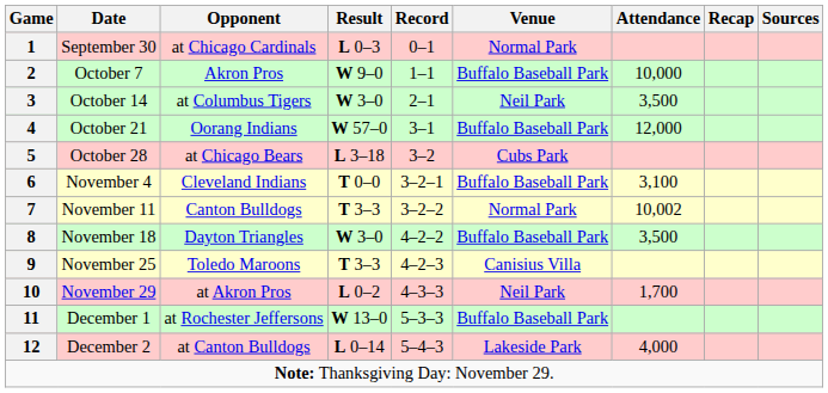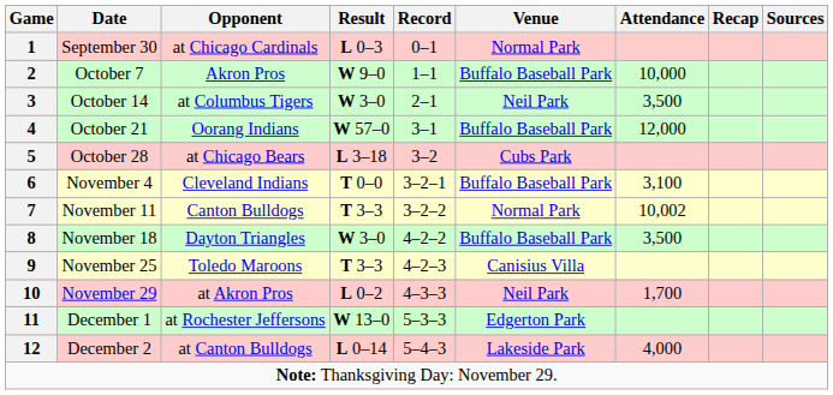11 | Venue: Buffalo Baseball Park -> Edgerton Park
